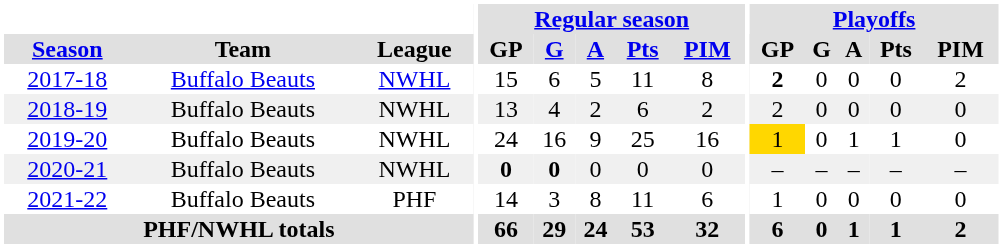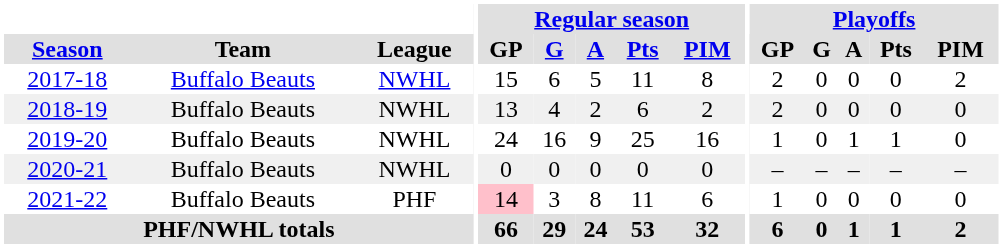2017-18 | Playoffs / GP: bold -> normal
2019-20 | Playoffs / GP: gold background -> no background
2020-21 | Regular season / GP: bold -> normal
2020-21 | Regular season / G: bold -> normal
2021-22 | Regular season / GP: no background -> pink background
